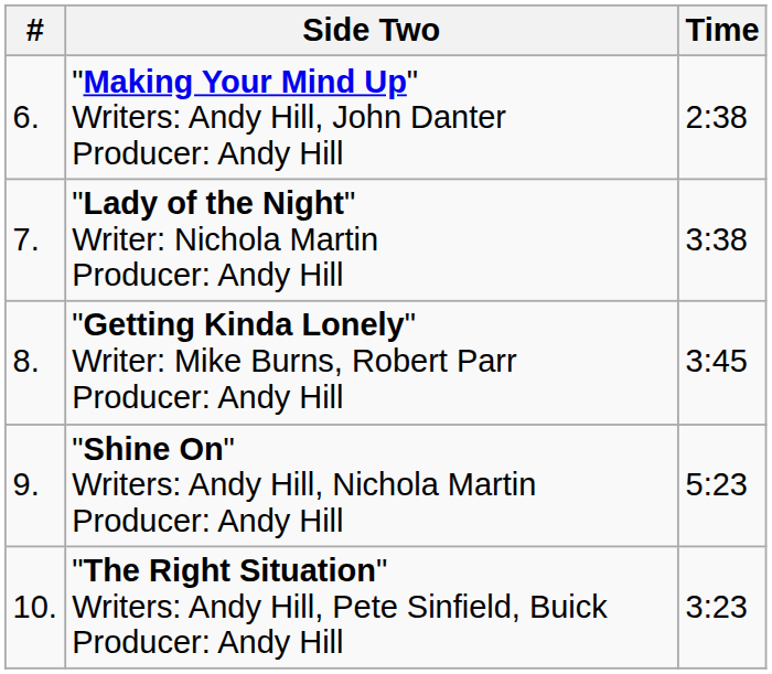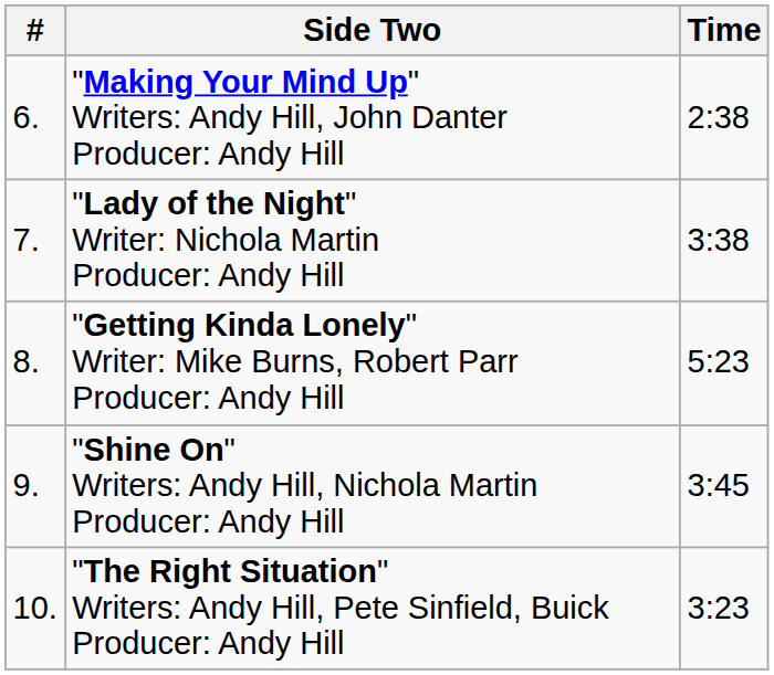row 4 | Time: 3:45 -> 5:23
row 5 | Time: 5:23 -> 3:45
